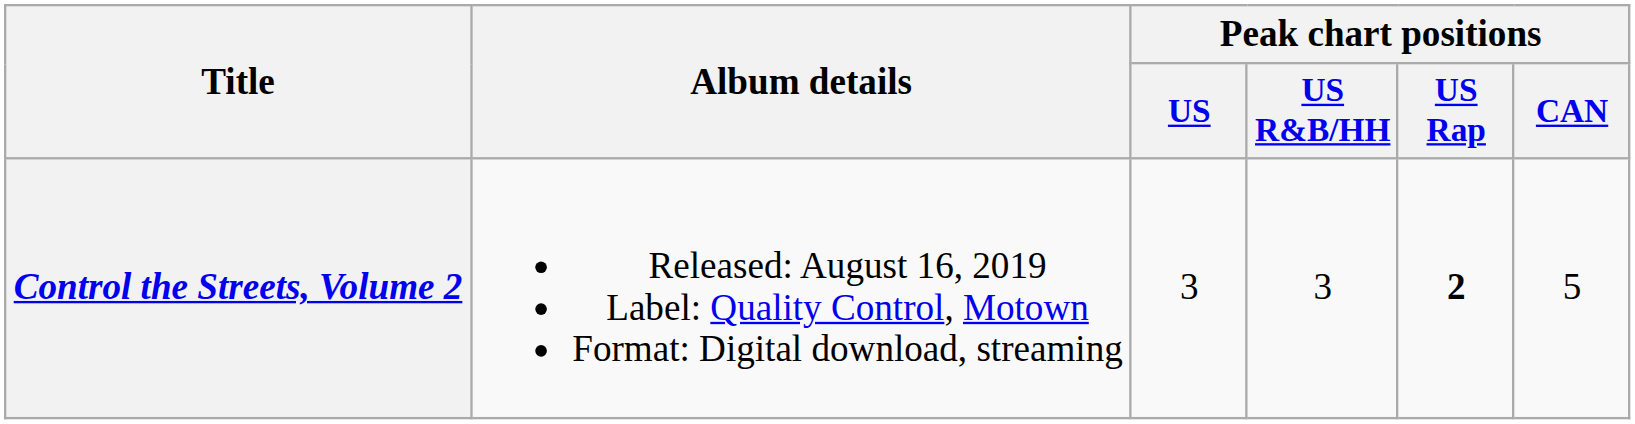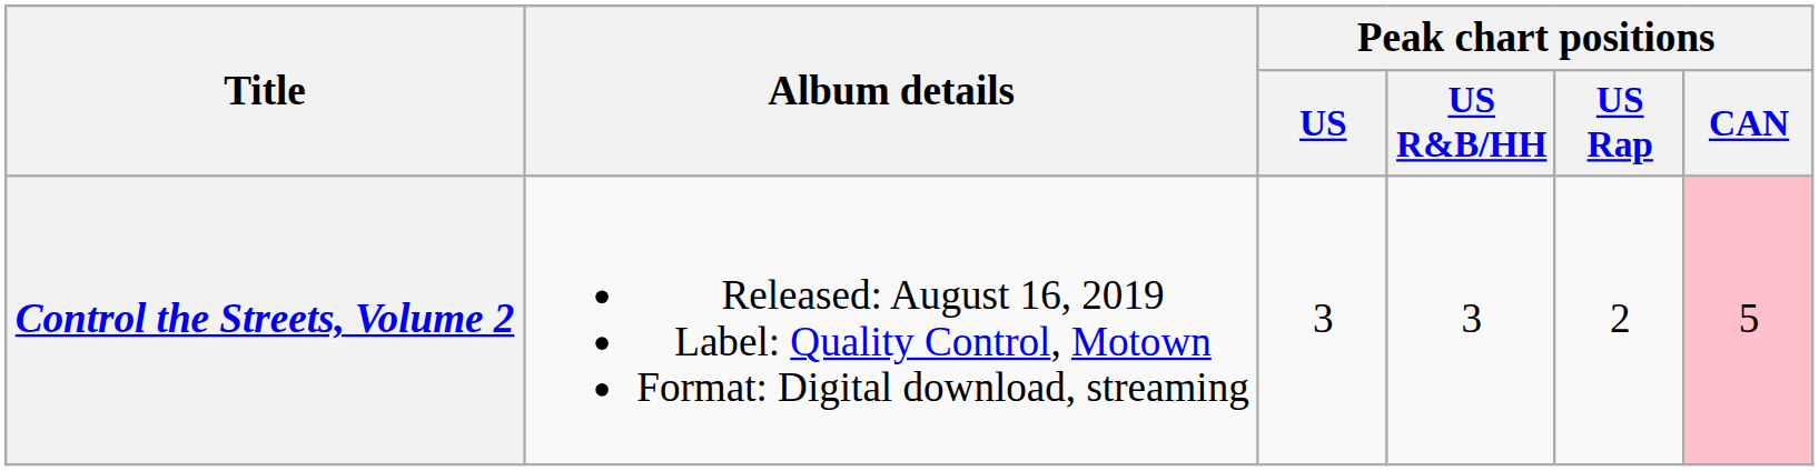Control the Streets, Volume 2 | Peak chart positions / US Rap: bold -> normal
Control the Streets, Volume 2 | Peak chart positions / CAN: no background -> pink background
